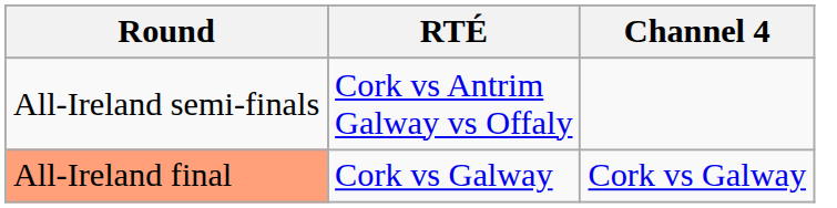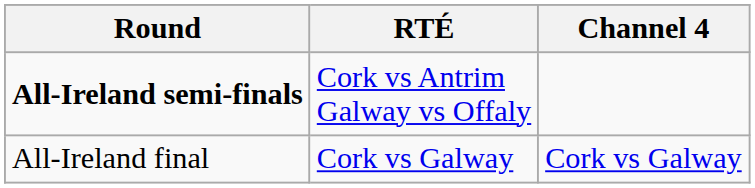row 2 | Round: normal -> bold
row 3 | Round: lightsalmon background -> no background
